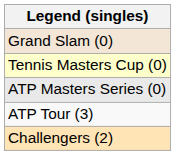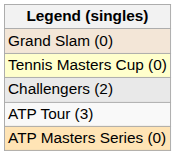row 4 | column 1: ATP Masters Series (0) -> Challengers (2)
row 6 | column 1: Challengers (2) -> ATP Masters Series (0)
